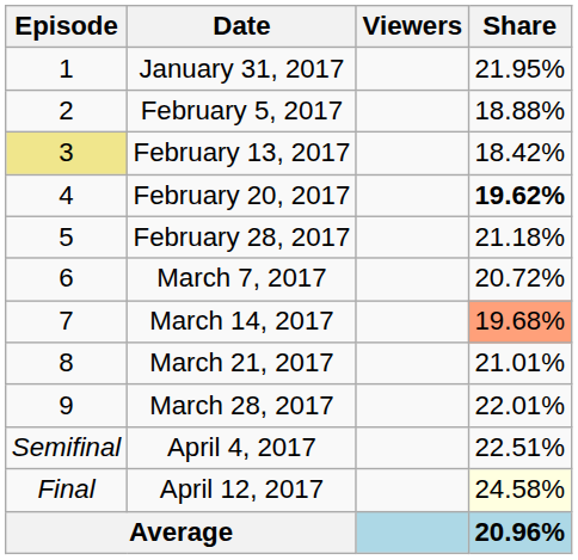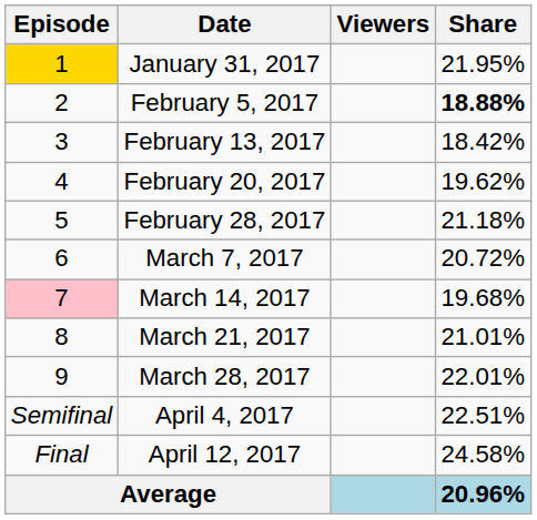January 31, 2017 | Episode: no background -> gold background
February 5, 2017 | Share: normal -> bold
February 13, 2017 | Episode: khaki background -> no background
February 20, 2017 | Share: bold -> normal
March 14, 2017 | Episode: no background -> pink background
March 14, 2017 | Share: lightsalmon background -> no background
April 12, 2017 | Share: lightyellow background -> no background
